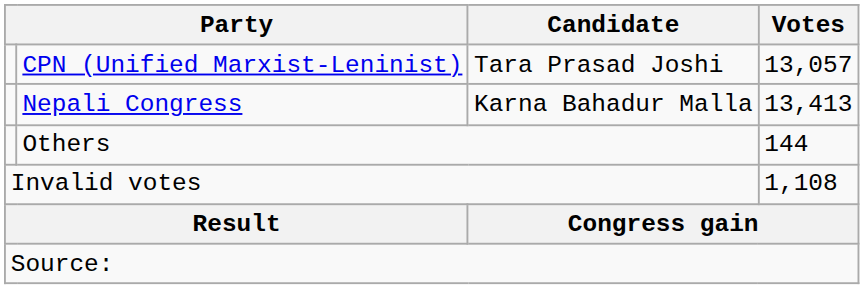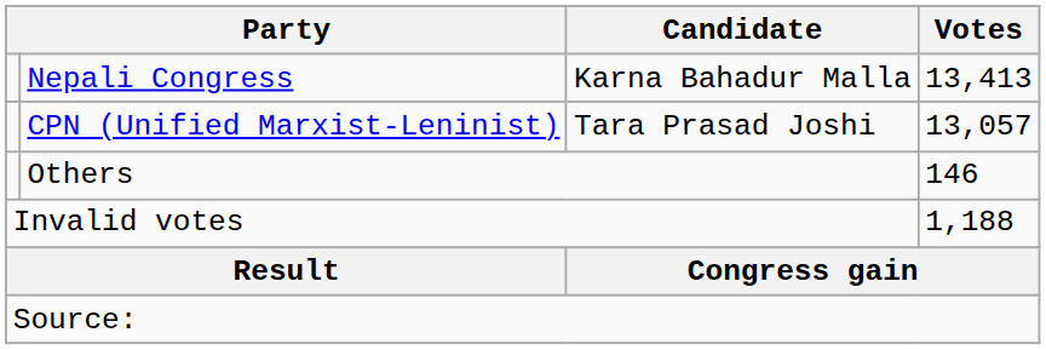rows swapped: Nepali Congress <-> CPN (Unified Marxist-Leninist)
Others | Votes: 144 -> 146
Invalid votes | Votes: 1,108 -> 1,188
